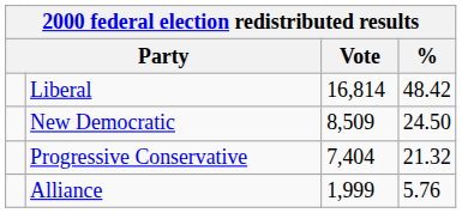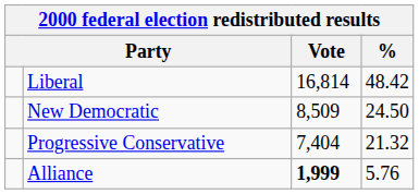Alliance | Vote: normal -> bold
